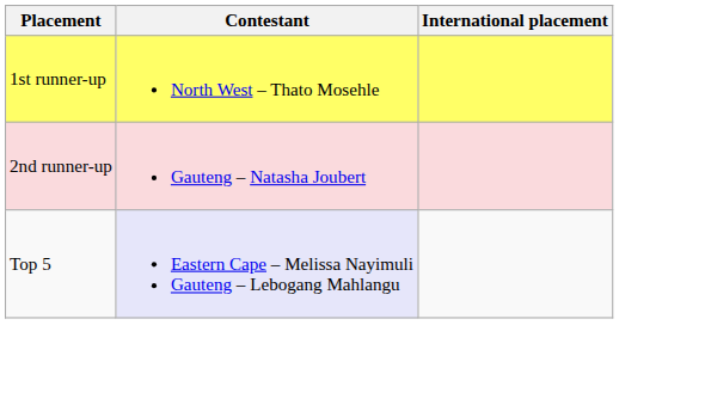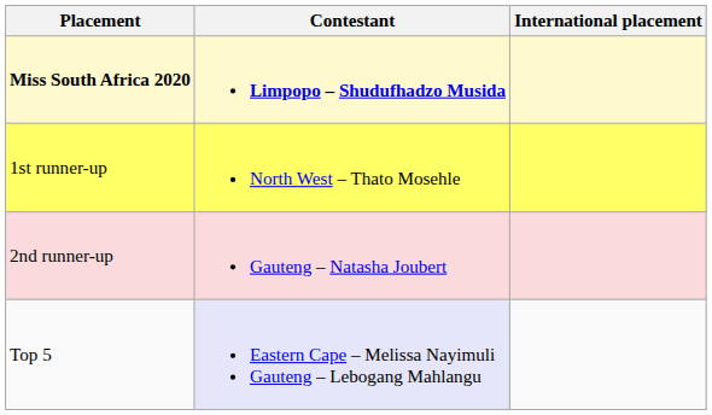+ row: Miss South Africa 2020 | Limpopo – Shudufhadzo Musida
